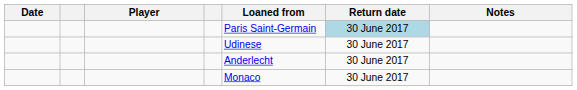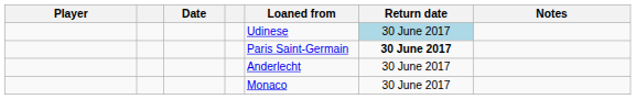columns swapped: Date <-> Player
row 2 | Loaned from: Paris Saint-Germain -> Udinese
row 3 | Loaned from: Udinese -> Paris Saint-Germain
row 3 | Return date: normal -> bold
